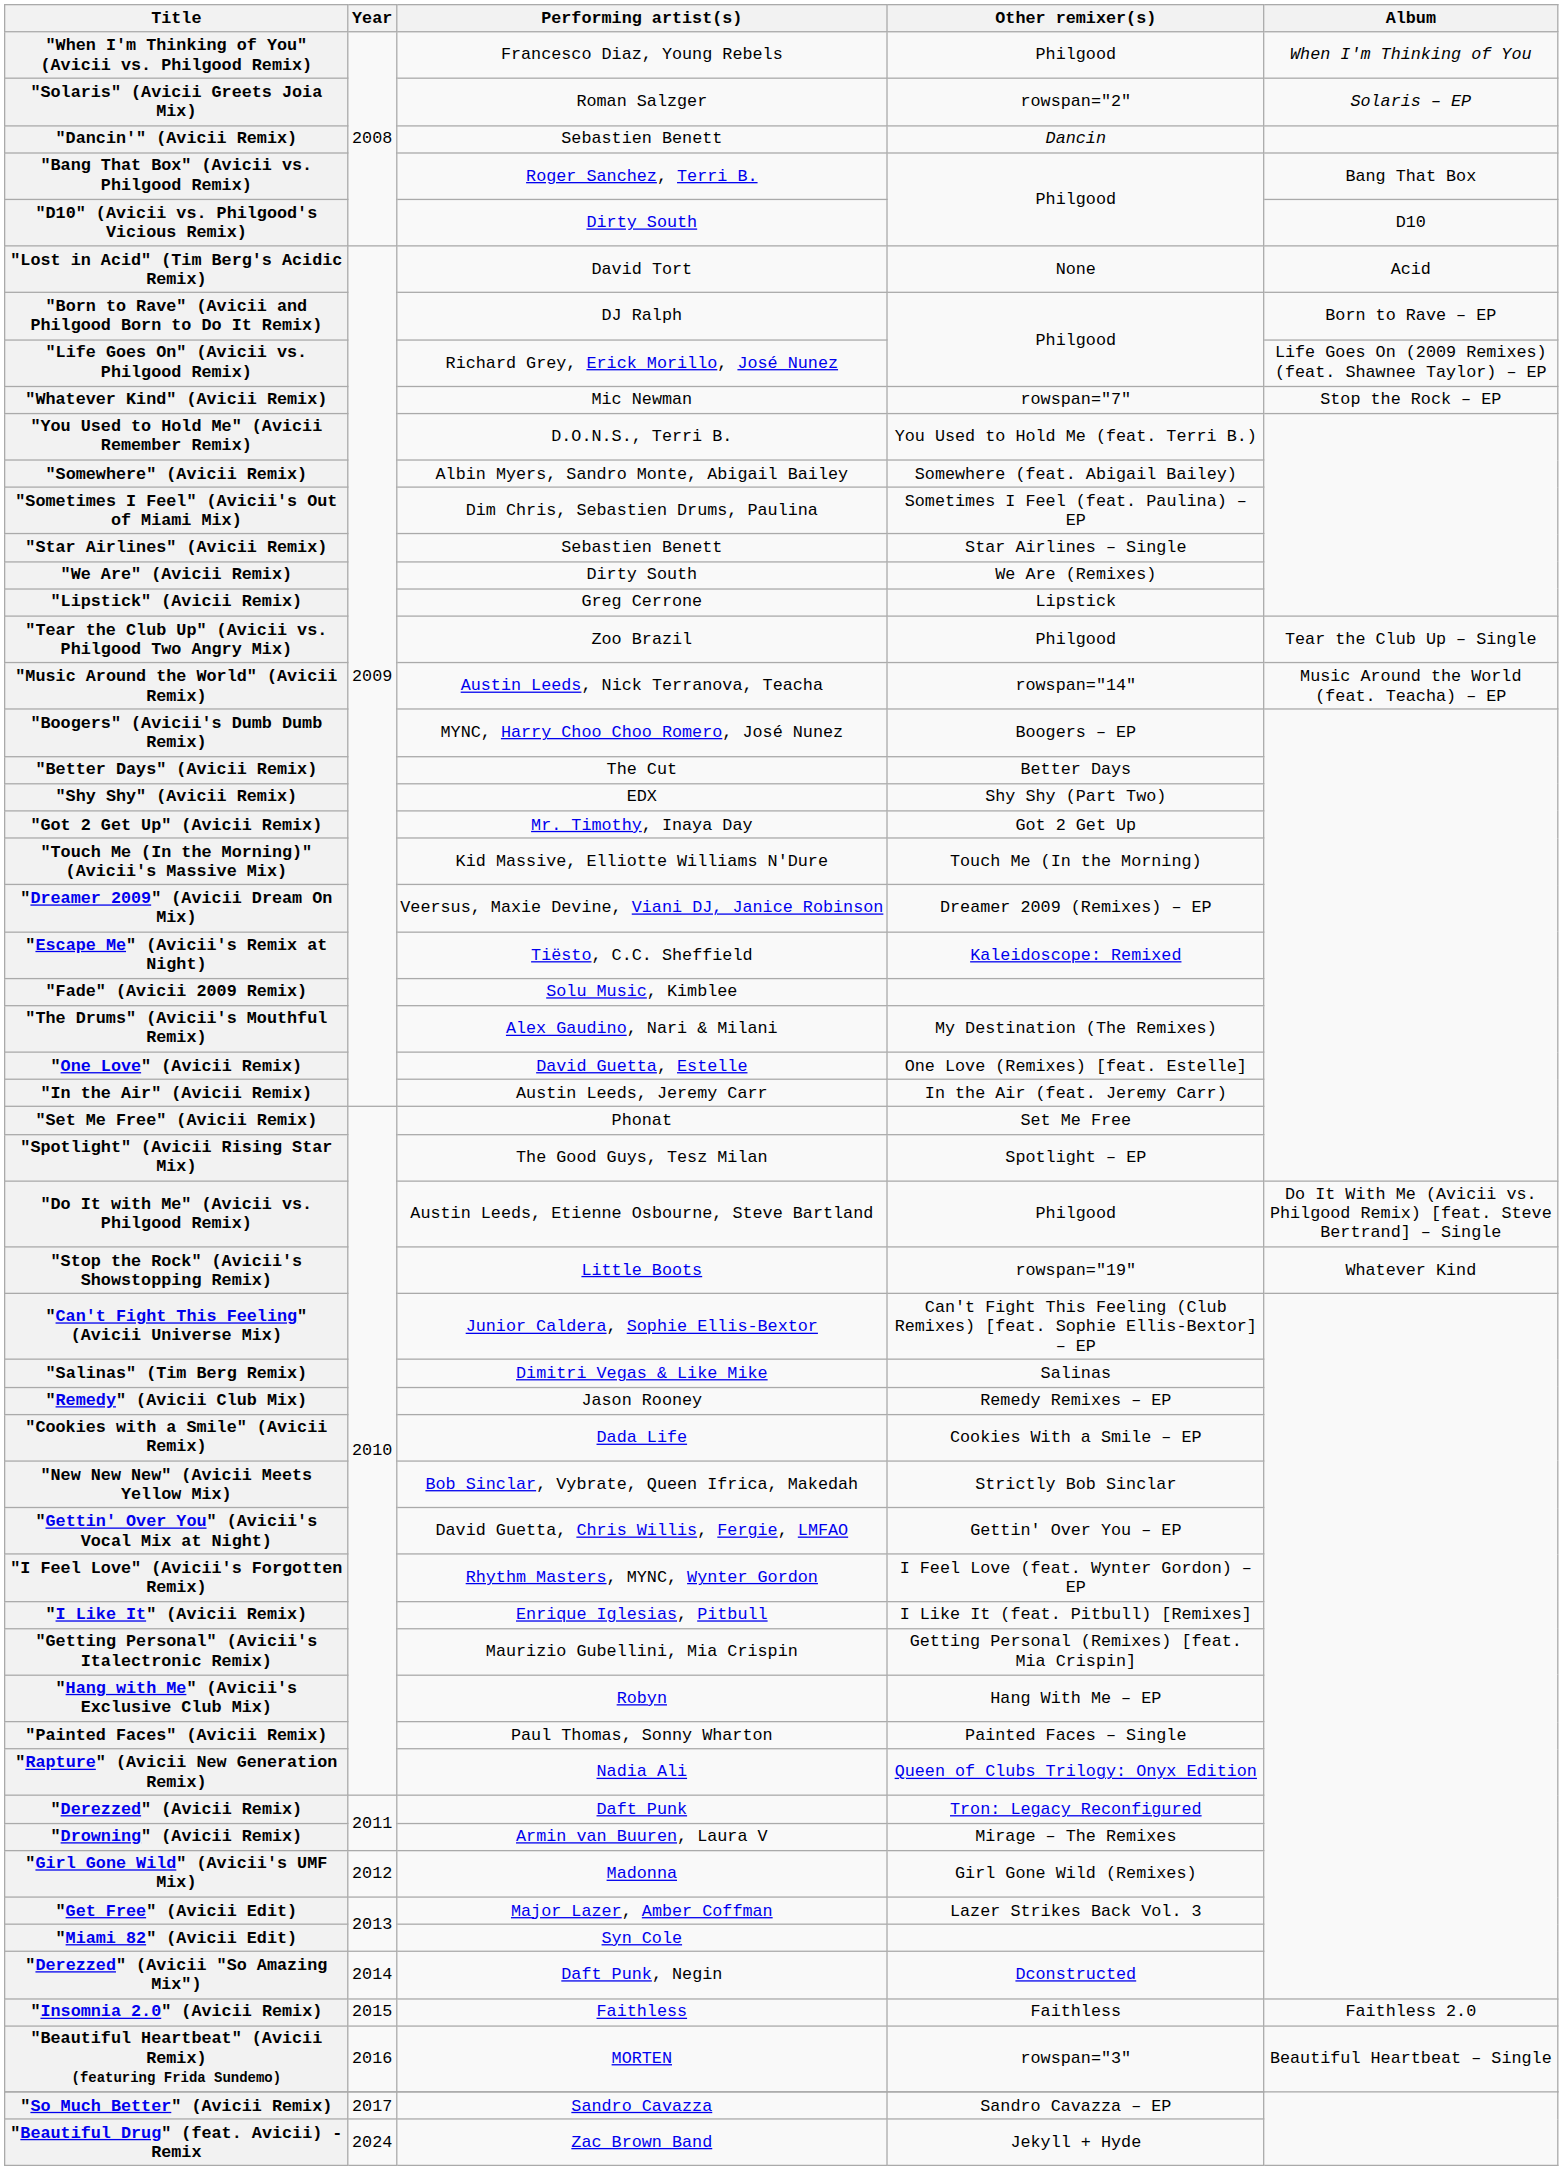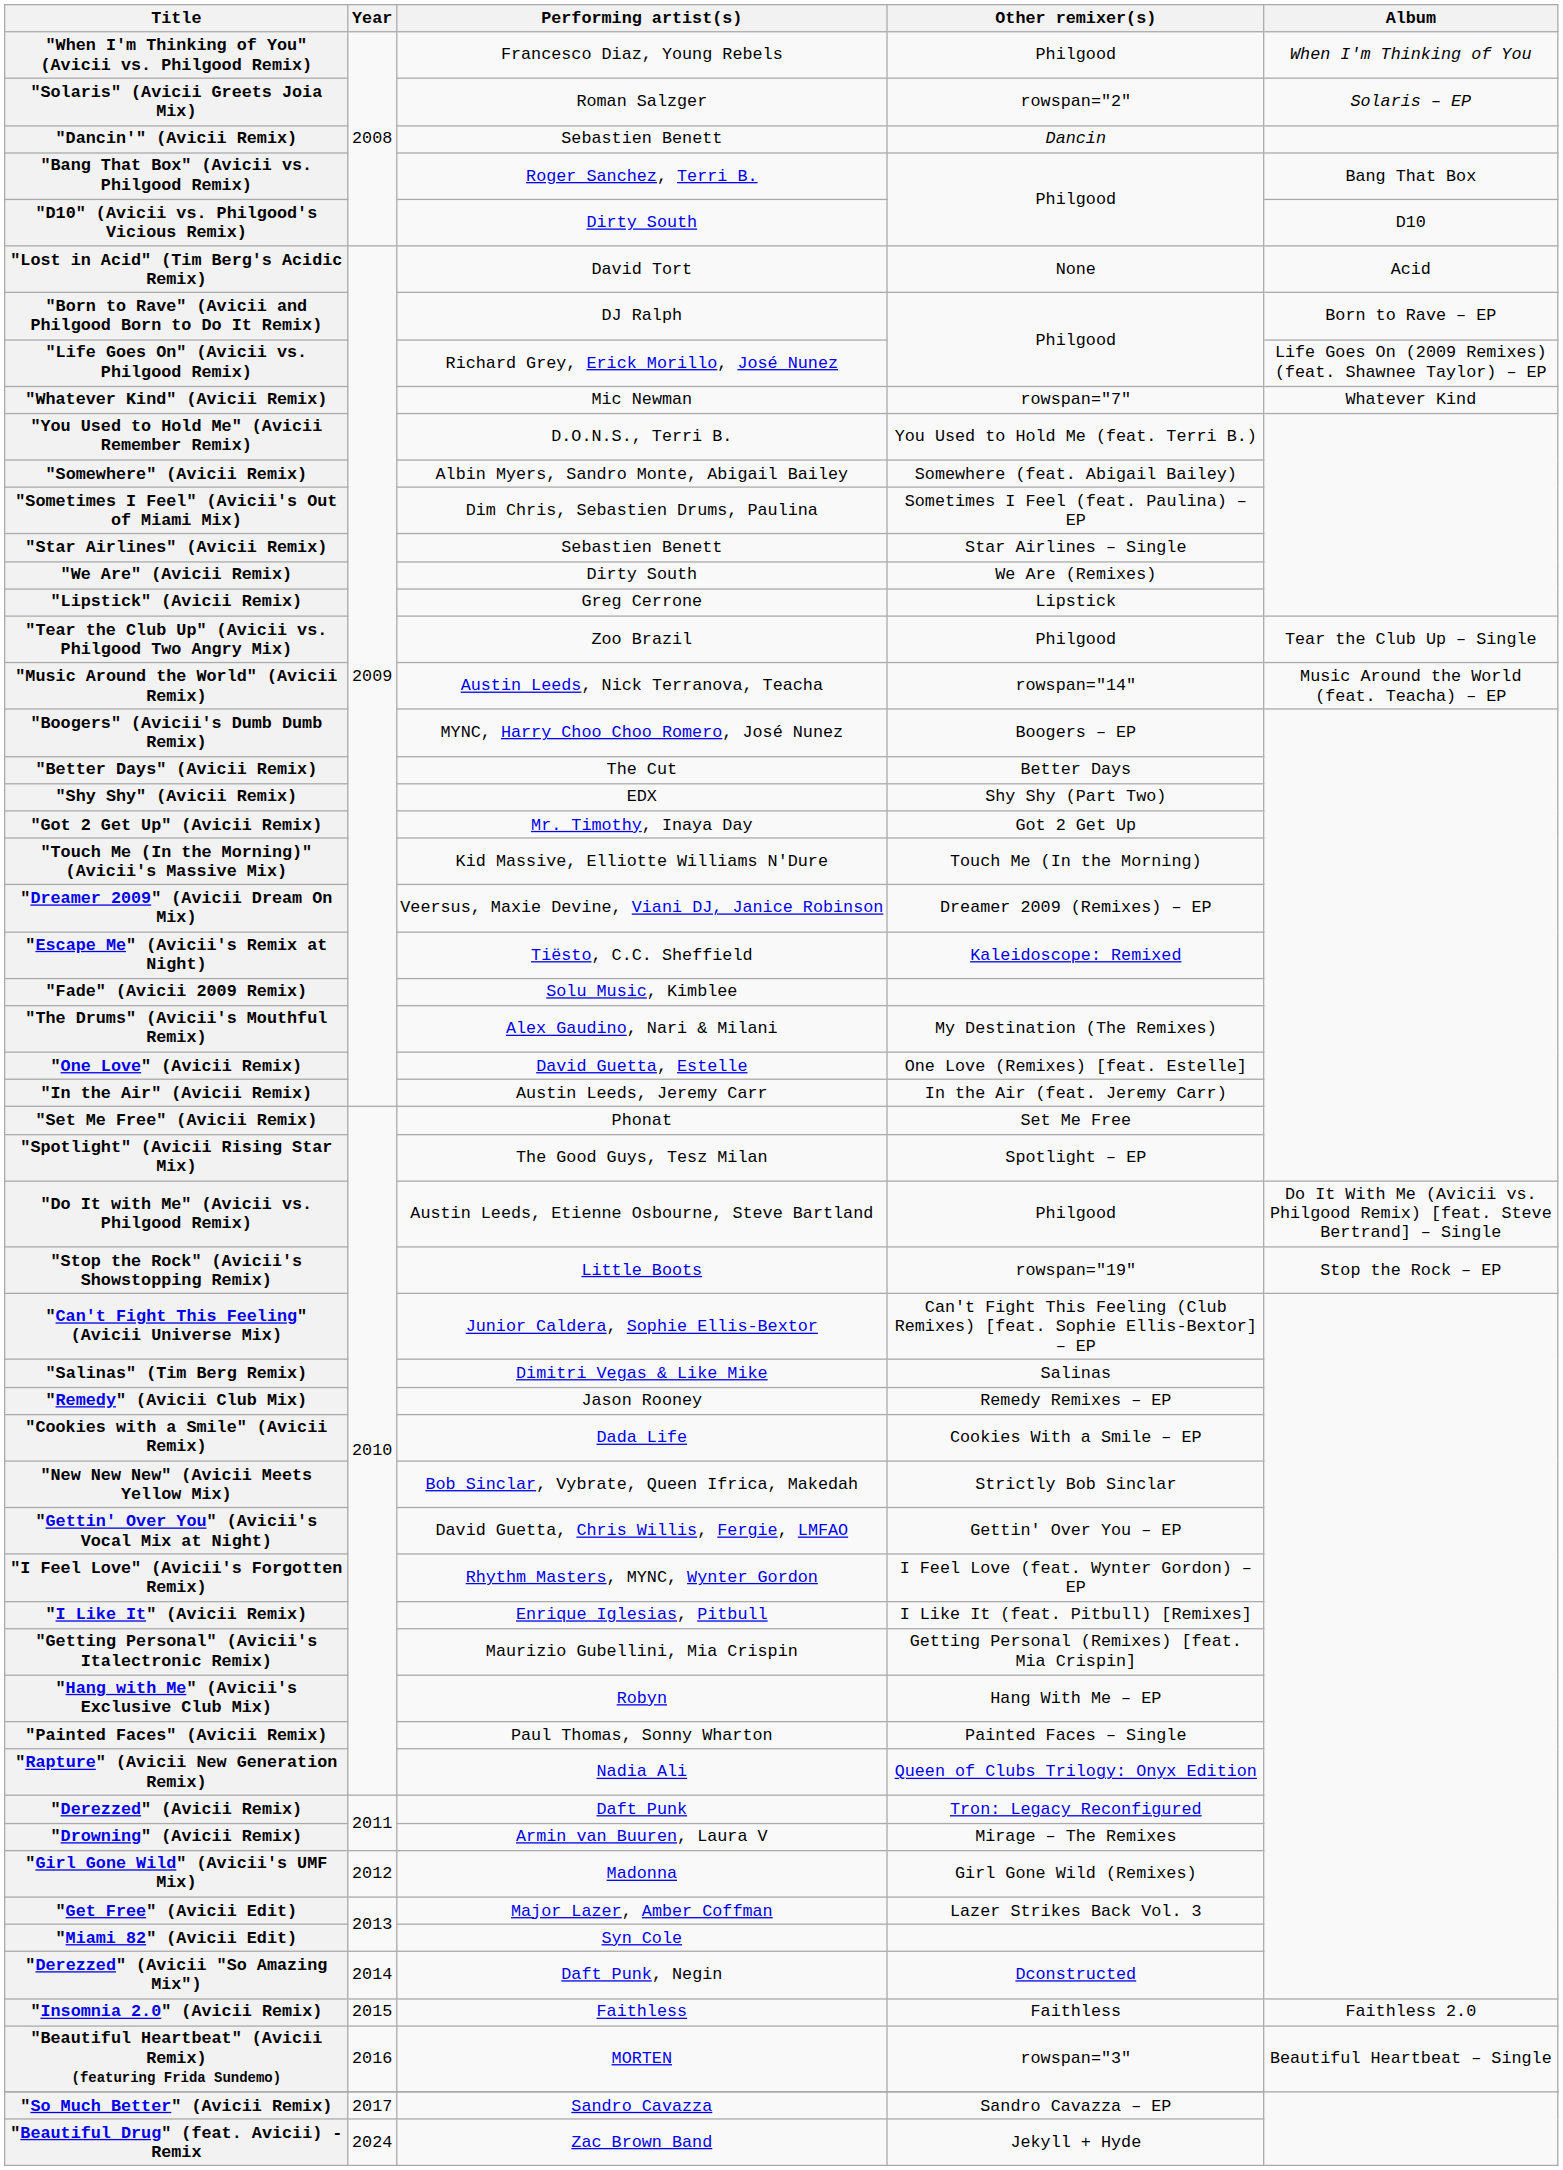"Whatever Kind" (Avicii Remix) | Album: Stop the Rock – EP -> Whatever Kind
"Stop the Rock" (Avicii's Showstopping Remix) | Album: Whatever Kind -> Stop the Rock – EP
